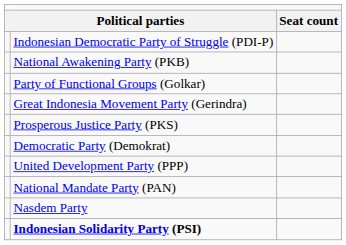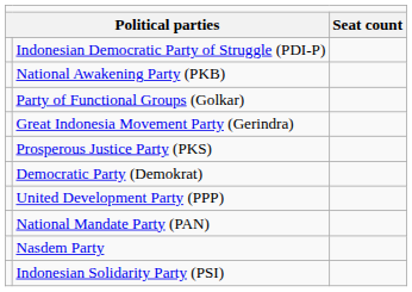Indonesian Solidarity Party (PSI) | column 2: bold -> normal
